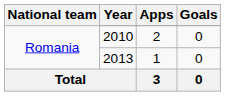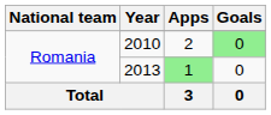2010 | Goals: no background -> lightgreen background
2013 | Apps: no background -> lightgreen background
